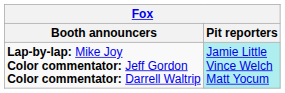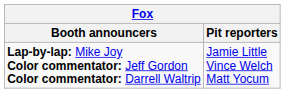row 3 | Pit reporters: paleturquoise background -> no background
